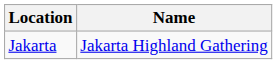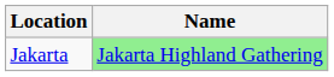Jakarta | Name: no background -> lightgreen background
